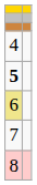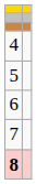row 5 | column 1: bold -> normal
row 6 | column 1: khaki background -> no background
row 8 | column 1: normal -> bold
